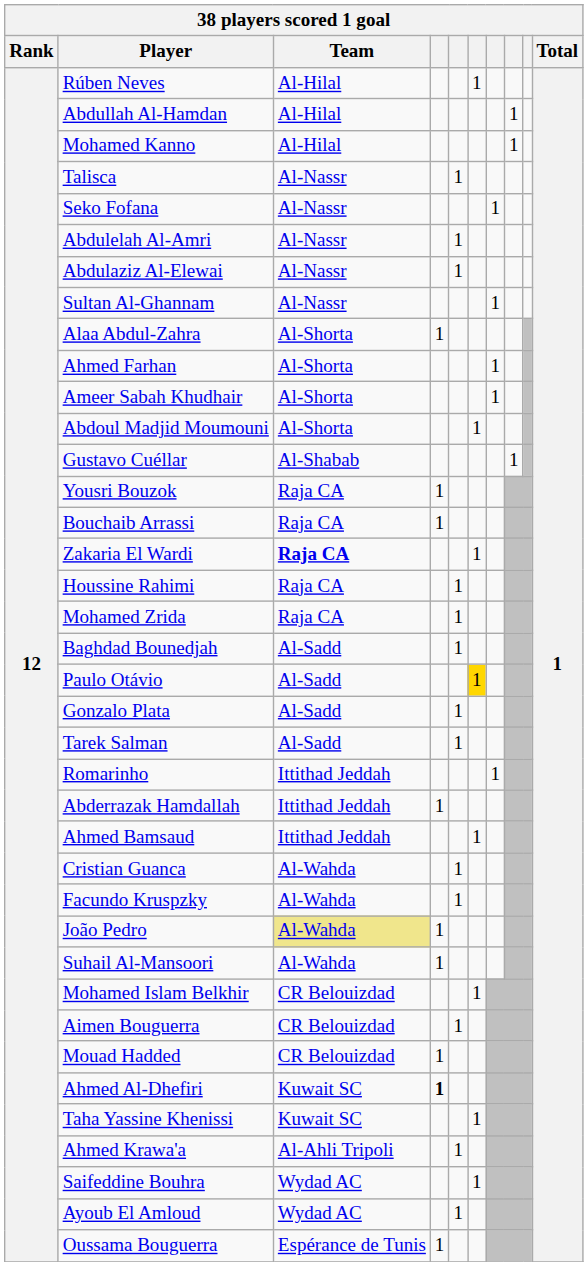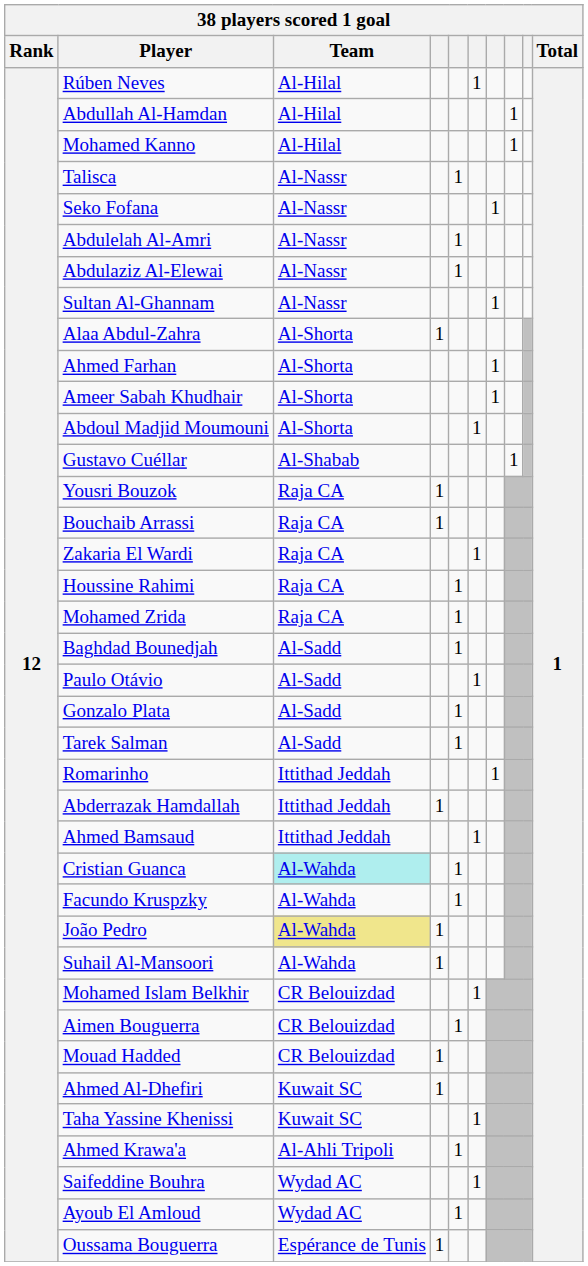Zakaria El Wardi | Team: bold -> normal
Paulo Otávio | column 6: gold background -> no background
Cristian Guanca | Team: no background -> paleturquoise background
Ahmed Al-Dhefiri | column 4: bold -> normal
